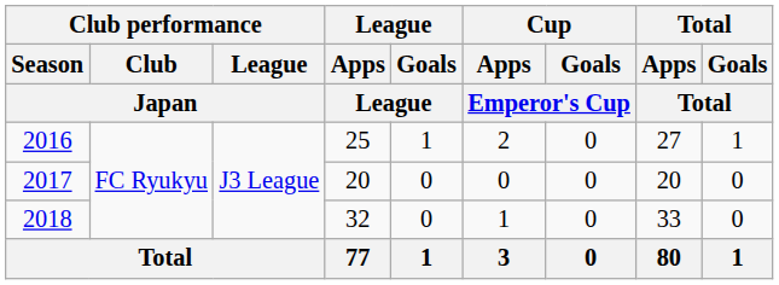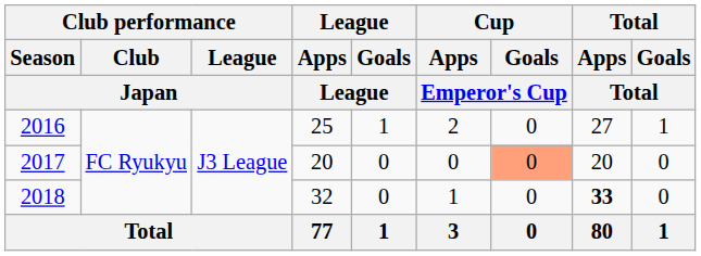2017 | Cup / Goals / Emperor's Cup: no background -> lightsalmon background
2018 | Total / Apps / Total: normal -> bold
